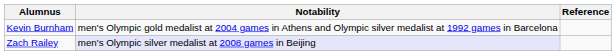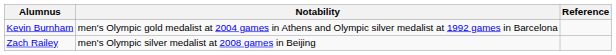Zach Railey | Notability: lavender background -> no background
